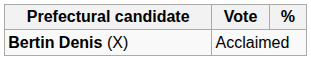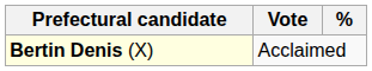Bertin Denis (X) | Prefectural candidate: no background -> lightyellow background
